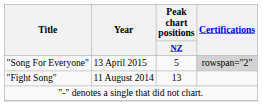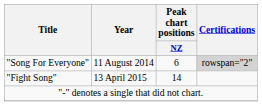"Song For Everyone" | Year: 13 April 2015 -> 11 August 2014
"Song For Everyone" | Peak chart positions / NZ: 5 -> 6
"Fight Song" | Year: 11 August 2014 -> 13 April 2015
"Fight Song" | Peak chart positions / NZ: 13 -> 14
